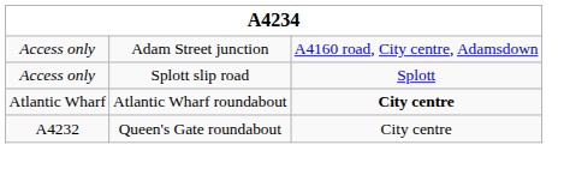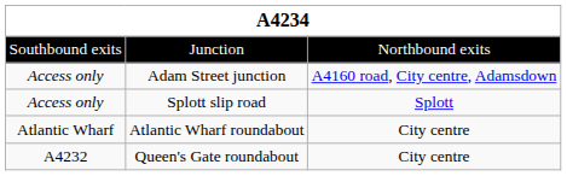+ row: Southbound exits | Junction | Northbound exits
Atlantic Wharf roundabout | column 3: bold -> normal
